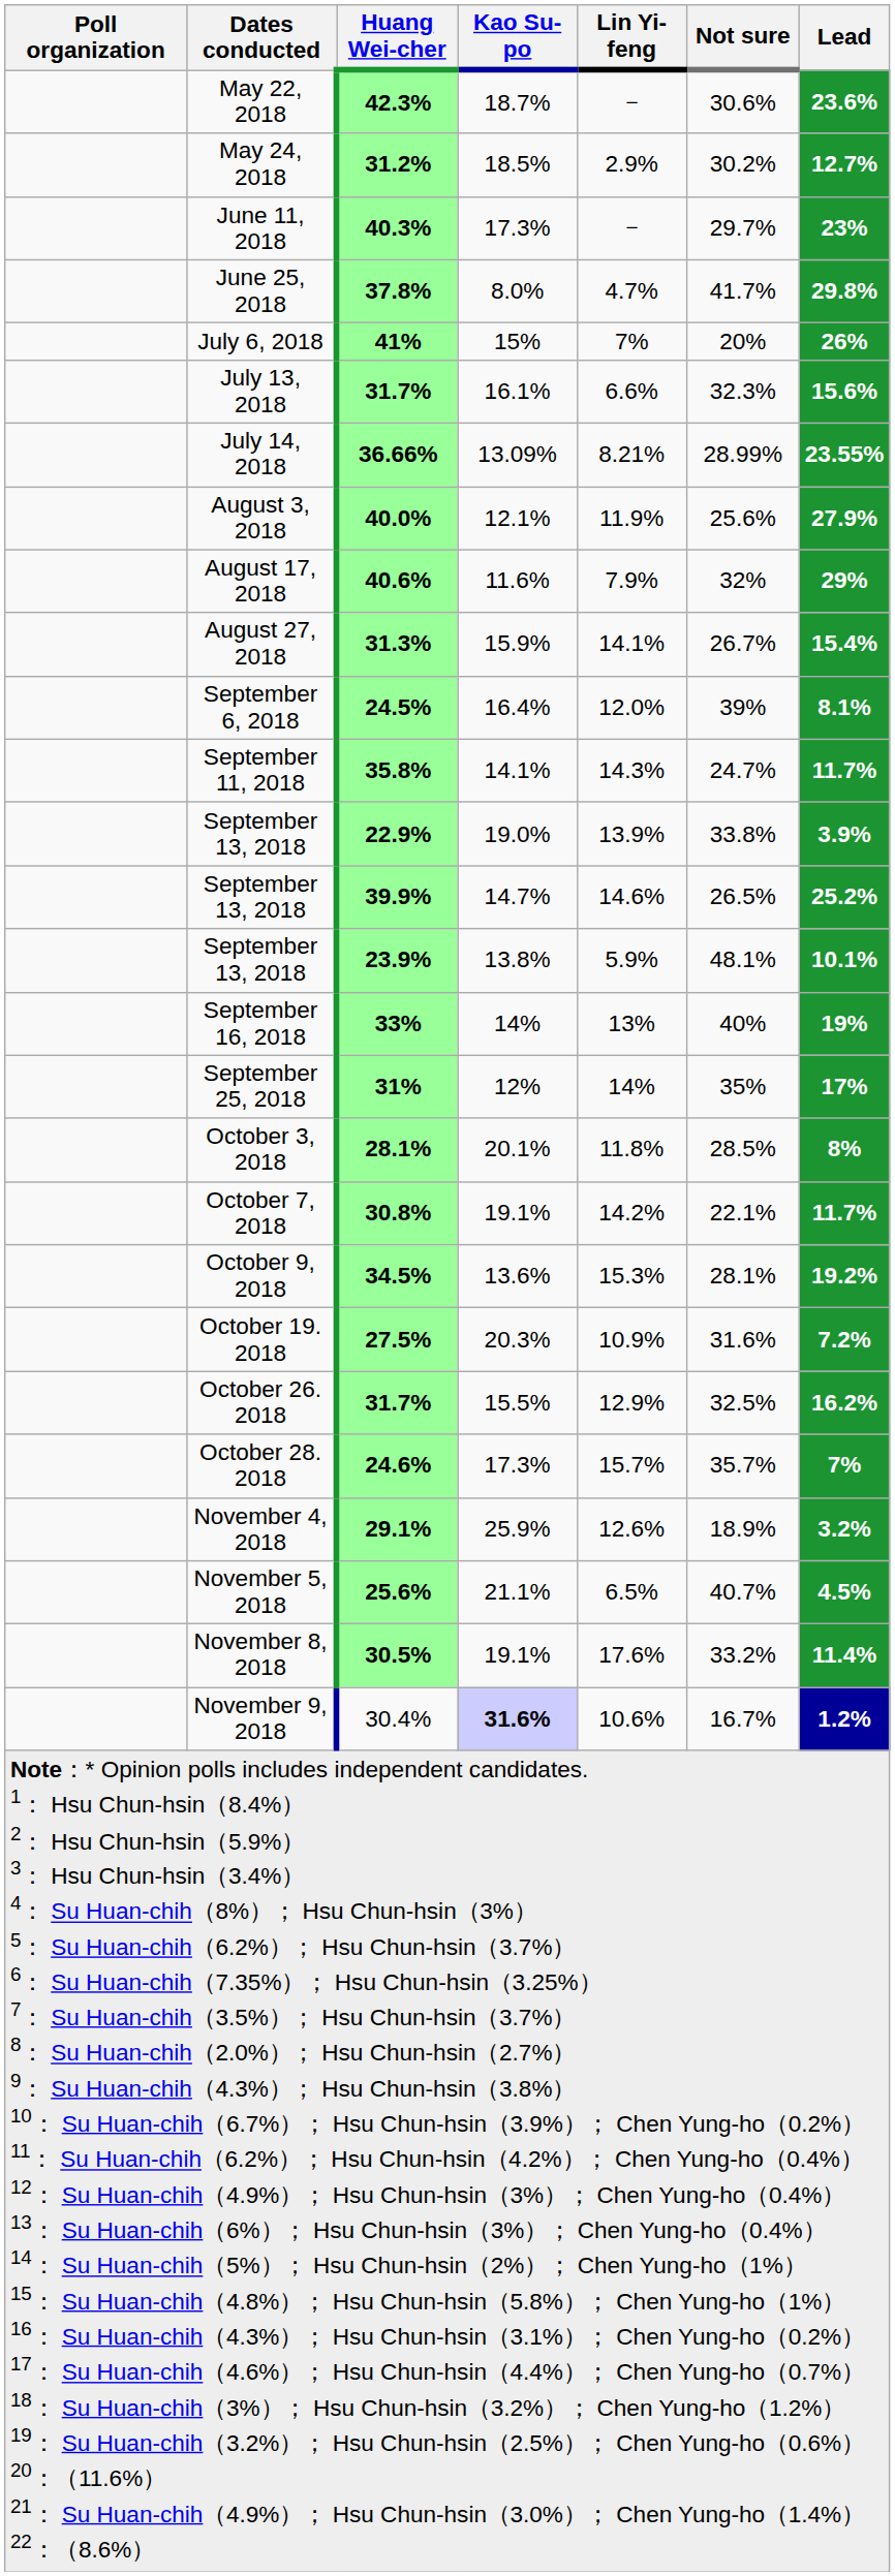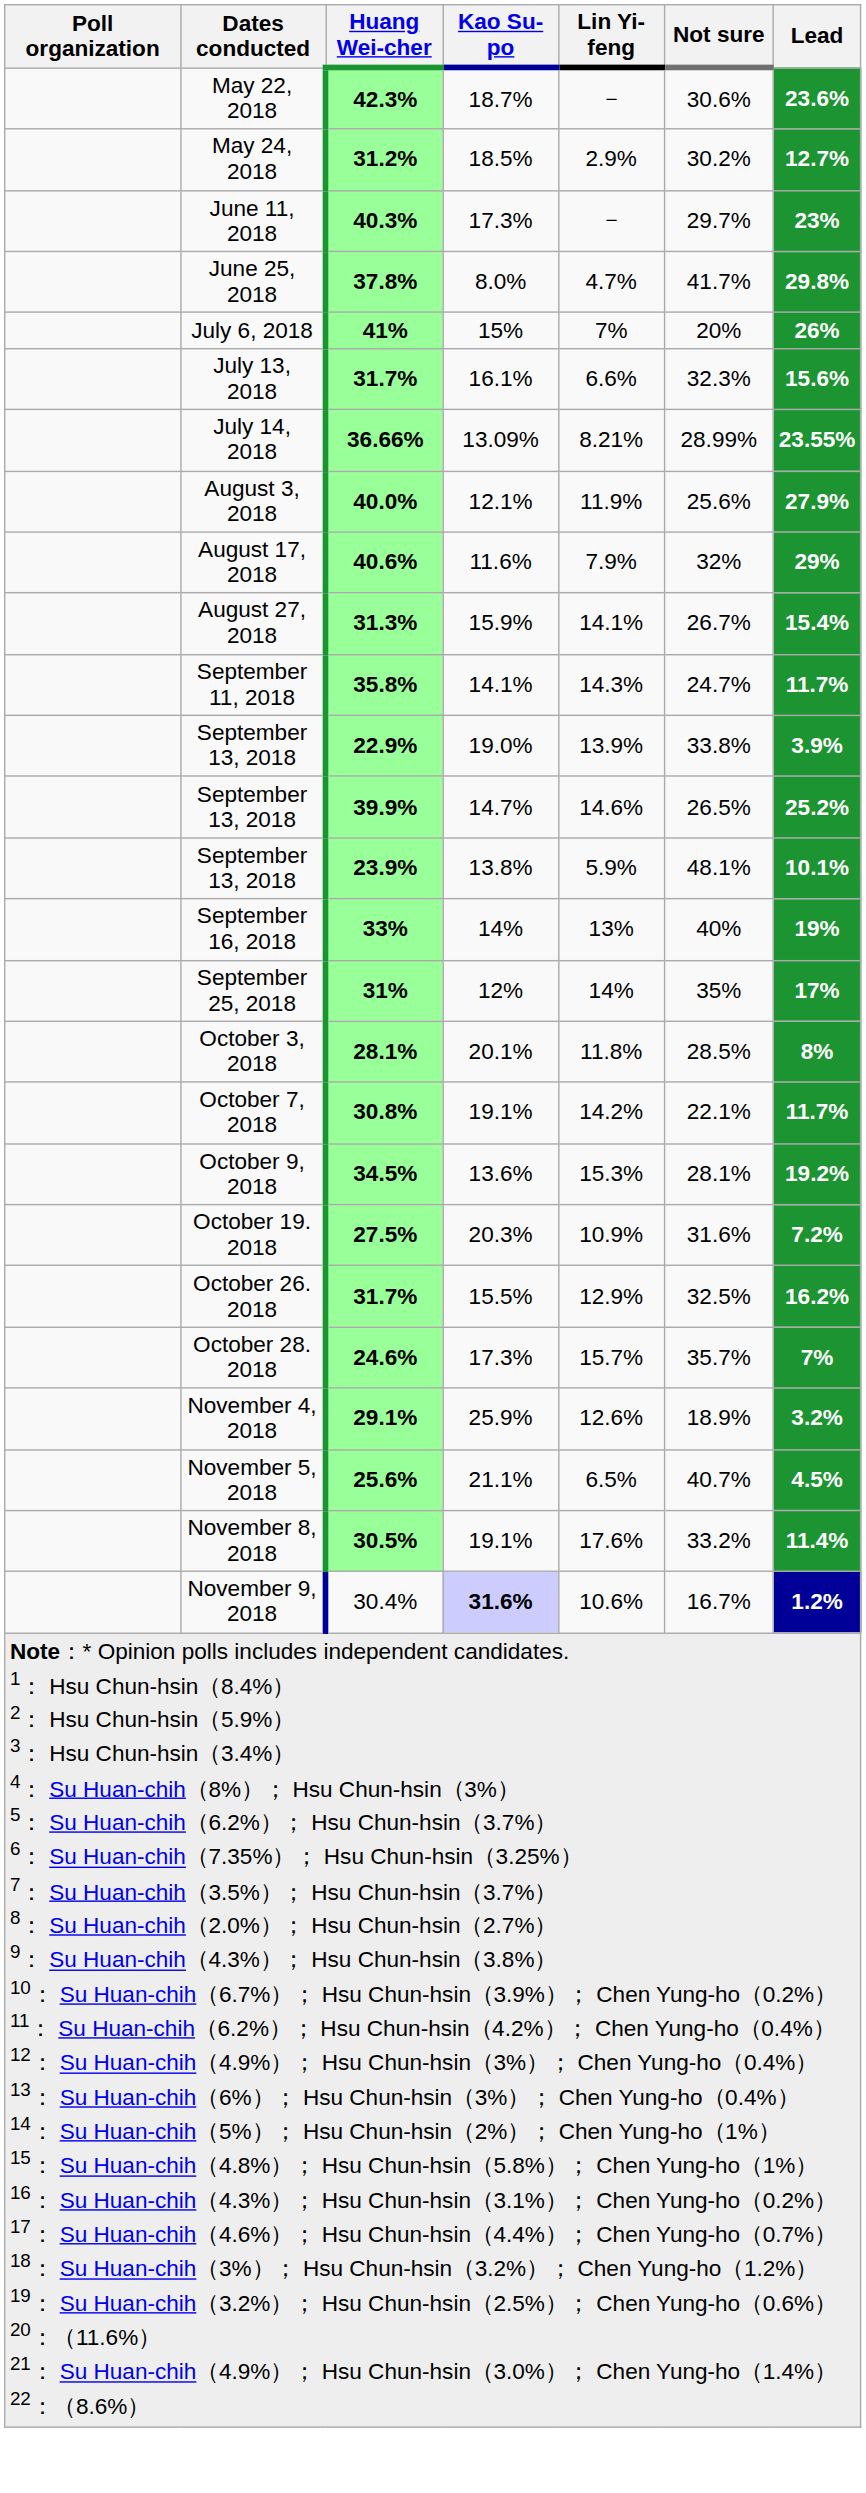- row: September 6, 2018 | 24.5% | 16.4% | 12.0% | 39% | 8.1%
